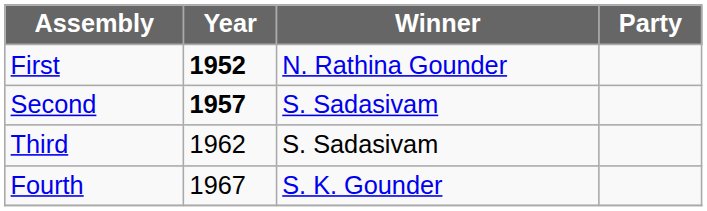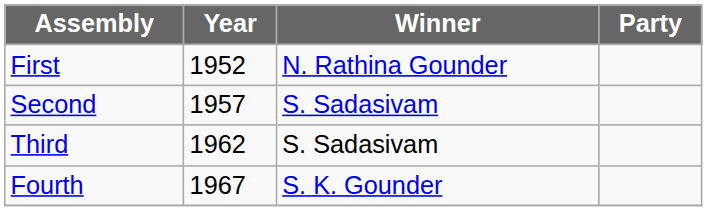First | Year: bold -> normal
Second | Year: bold -> normal
